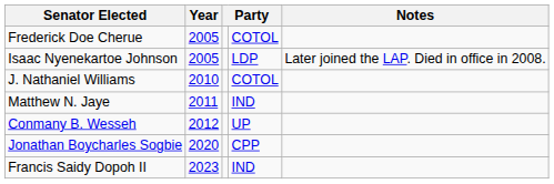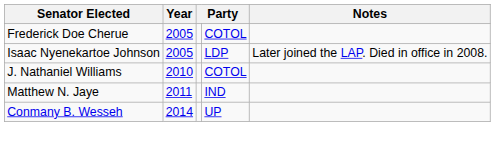Conmany B. Wesseh | Year: 2012 -> 2014
- row: Jonathan Boycharles Sogbie | 2020 | CPP
- row: Francis Saidy Dopoh II | 2023 | IND
